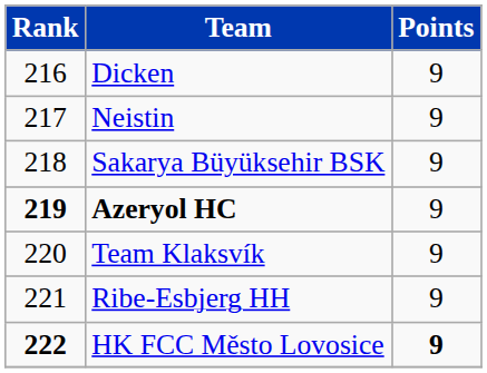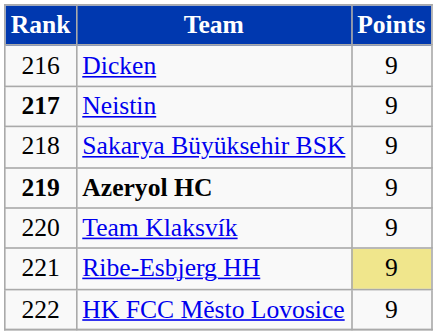Neistin | Rank: normal -> bold
Ribe-Esbjerg HH | Points: no background -> khaki background
HK FCC Město Lovosice | Rank: bold -> normal
HK FCC Město Lovosice | Points: bold -> normal
